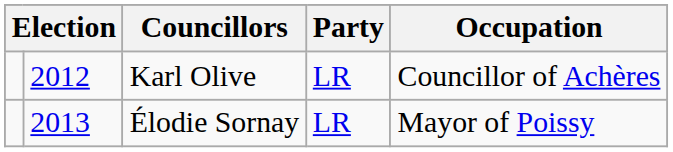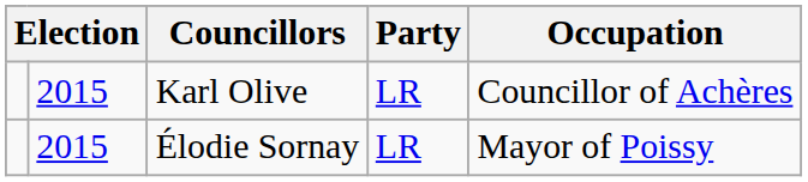Karl Olive | column 2: 2012 -> 2015
Élodie Sornay | column 2: 2013 -> 2015
